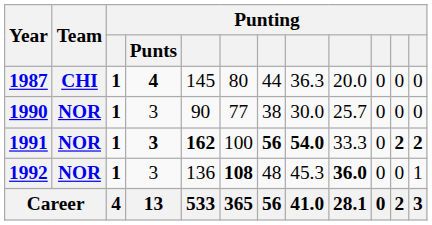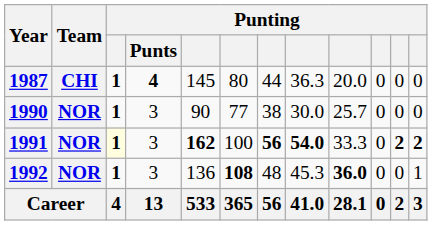1991 | column 3: no background -> lightyellow background
1991 | Punting / Punts: bold -> normal
